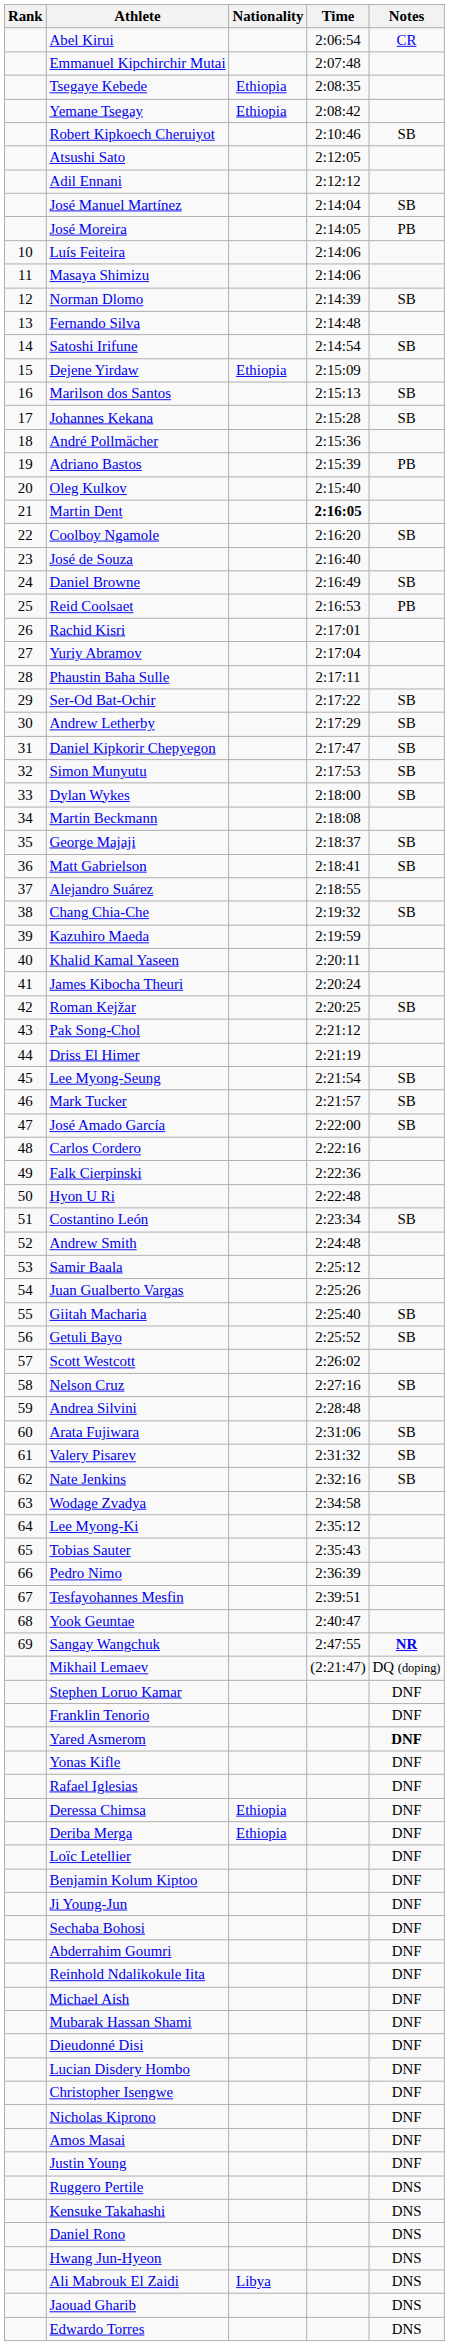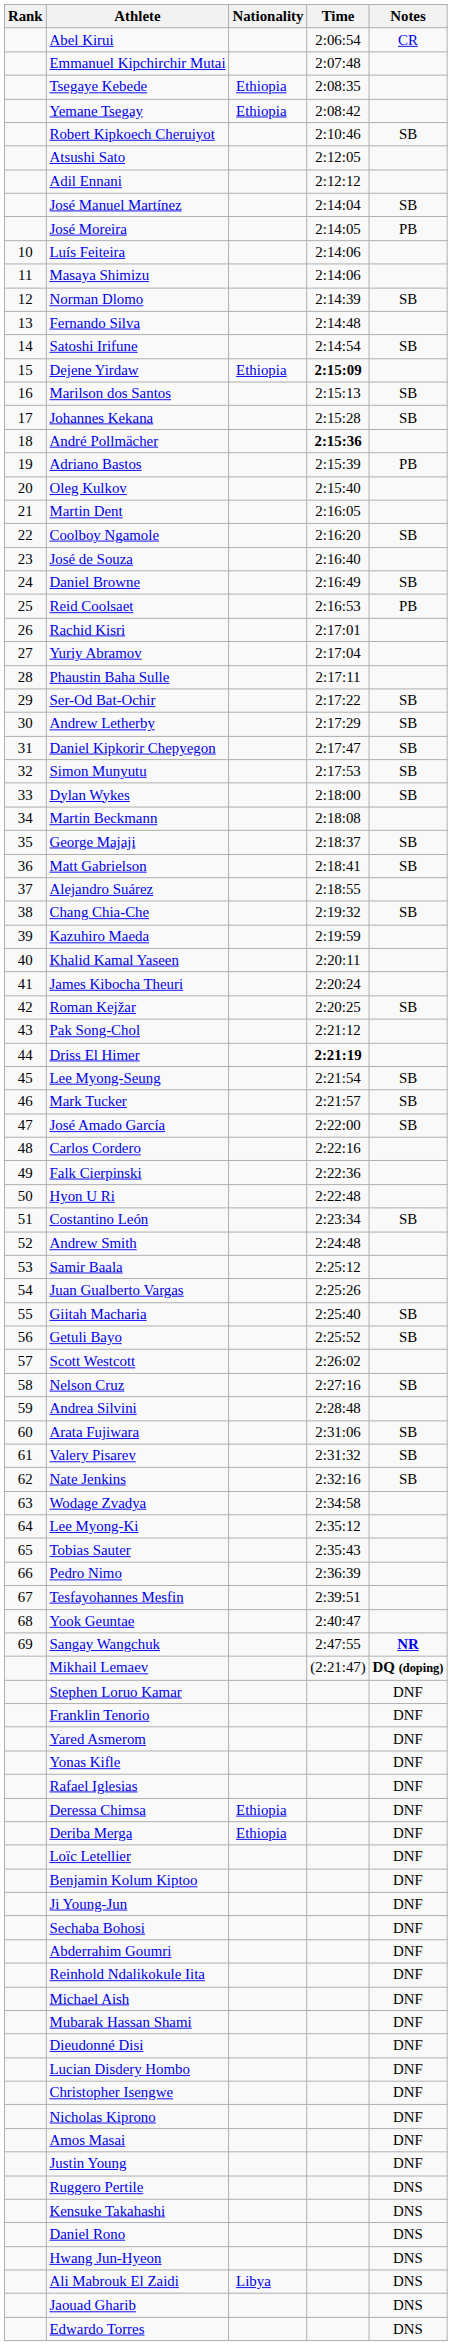Dejene Yirdaw | Time: normal -> bold
André Pollmächer | Time: normal -> bold
Martin Dent | Time: bold -> normal
Driss El Himer | Time: normal -> bold
Mikhail Lemaev | Notes: normal -> bold
Yared Asmerom | Notes: bold -> normal
